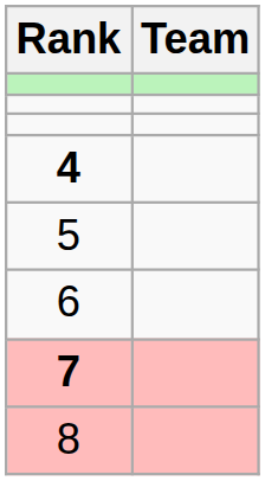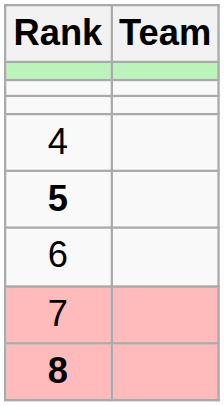row 5 | Rank: bold -> normal
row 6 | Rank: normal -> bold
row 8 | Rank: bold -> normal
row 9 | Rank: normal -> bold
